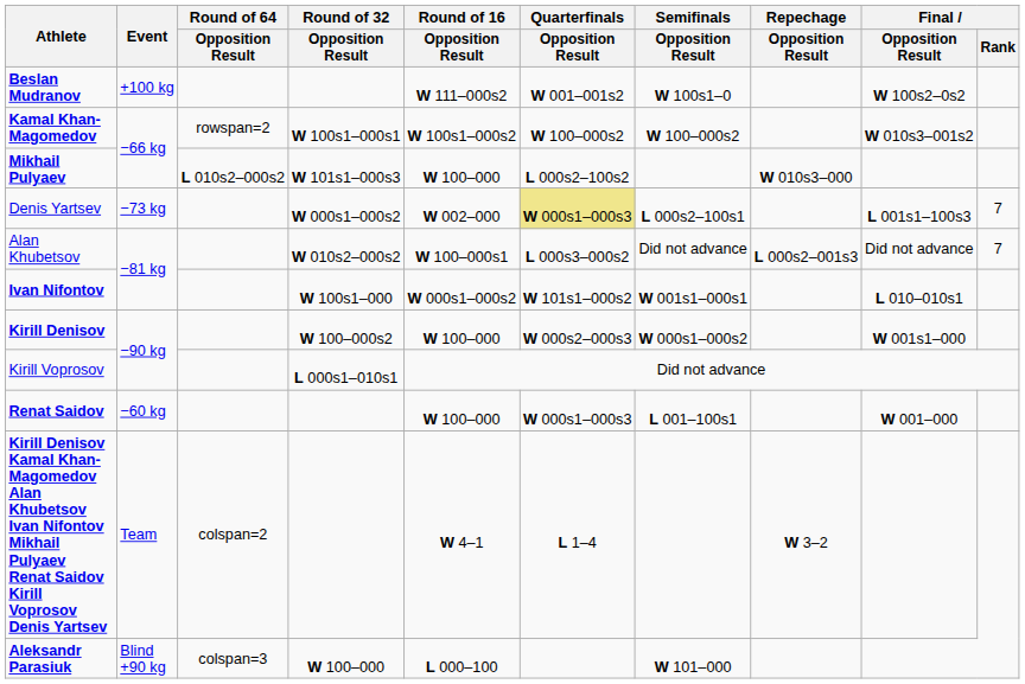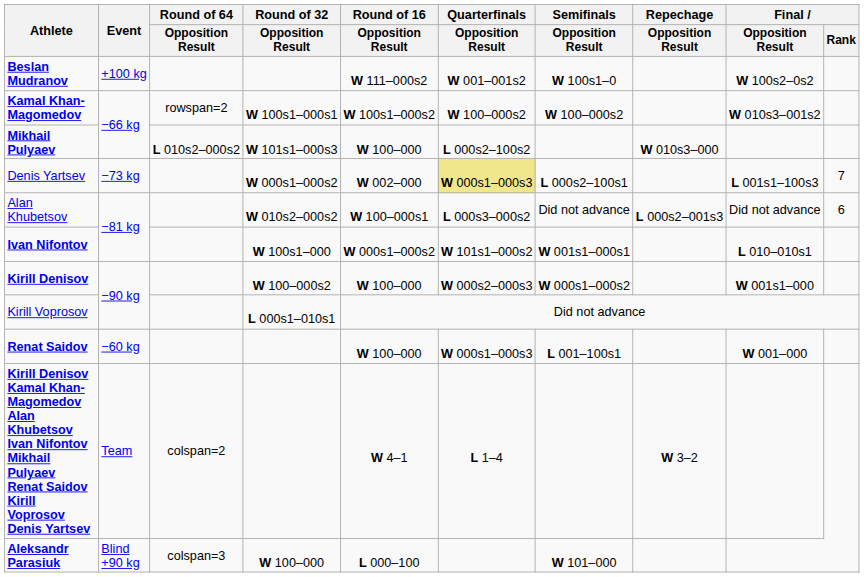Alan Khubetsov | Final / Rank: 7 -> 6
